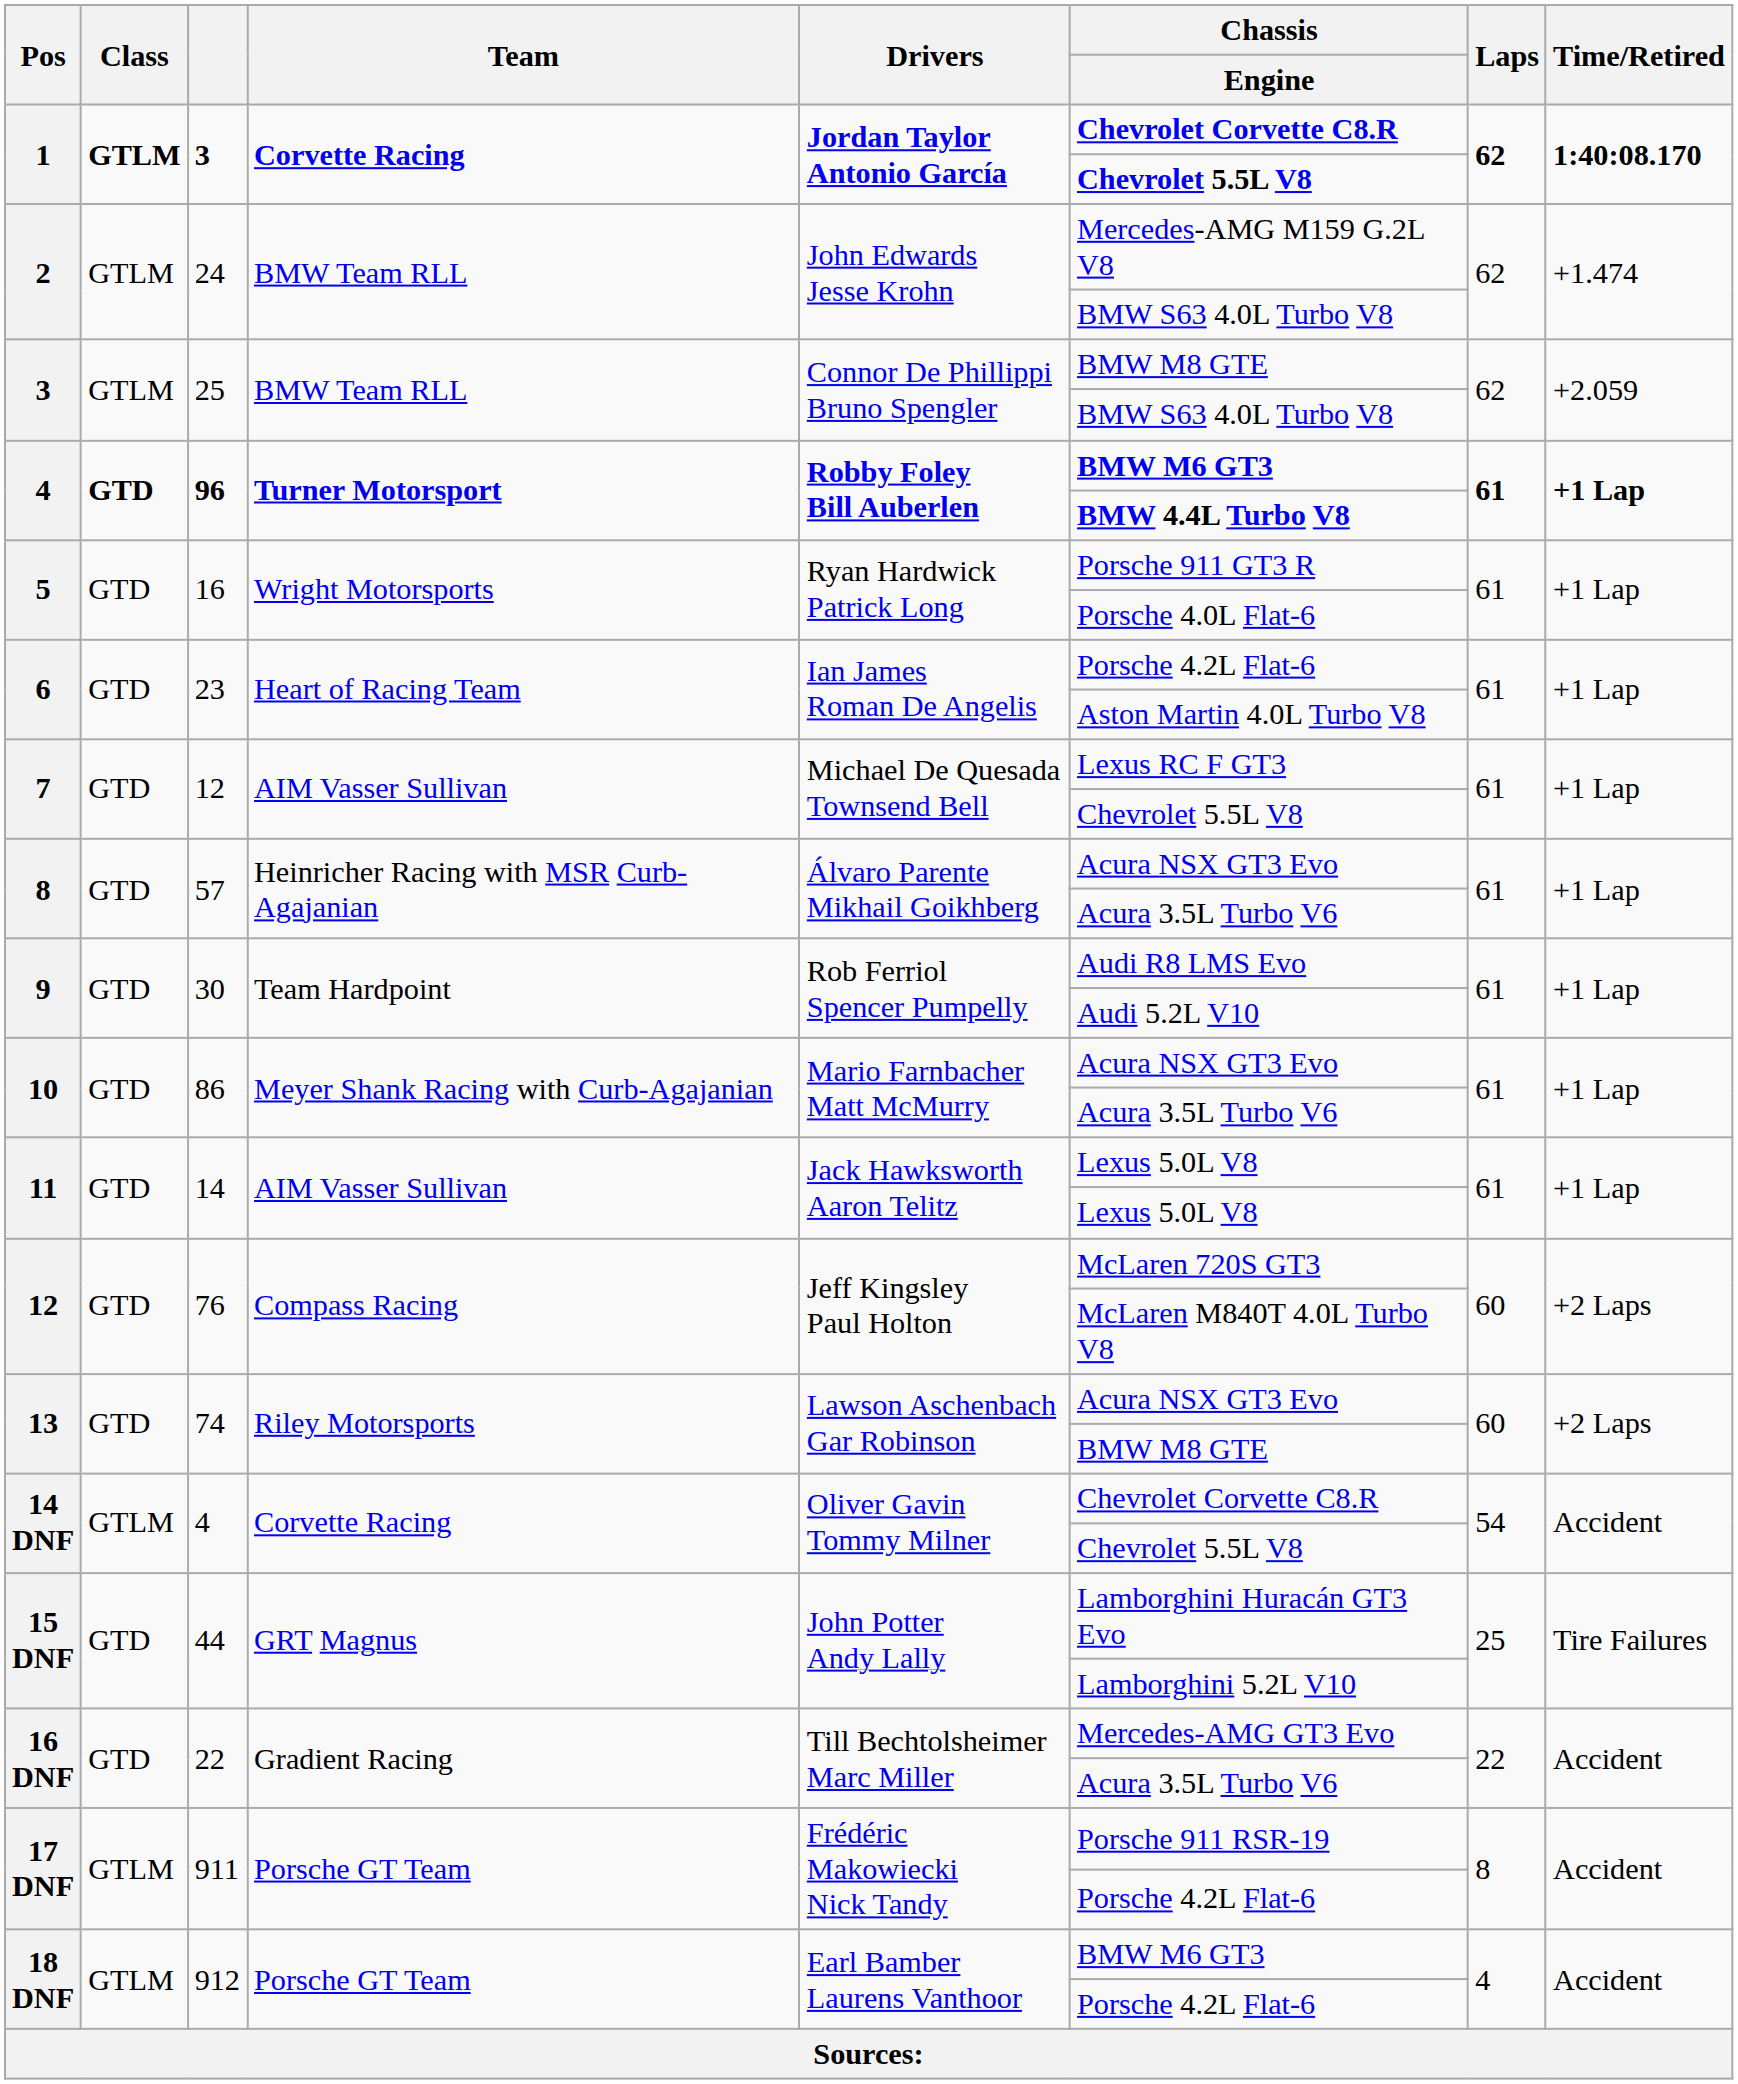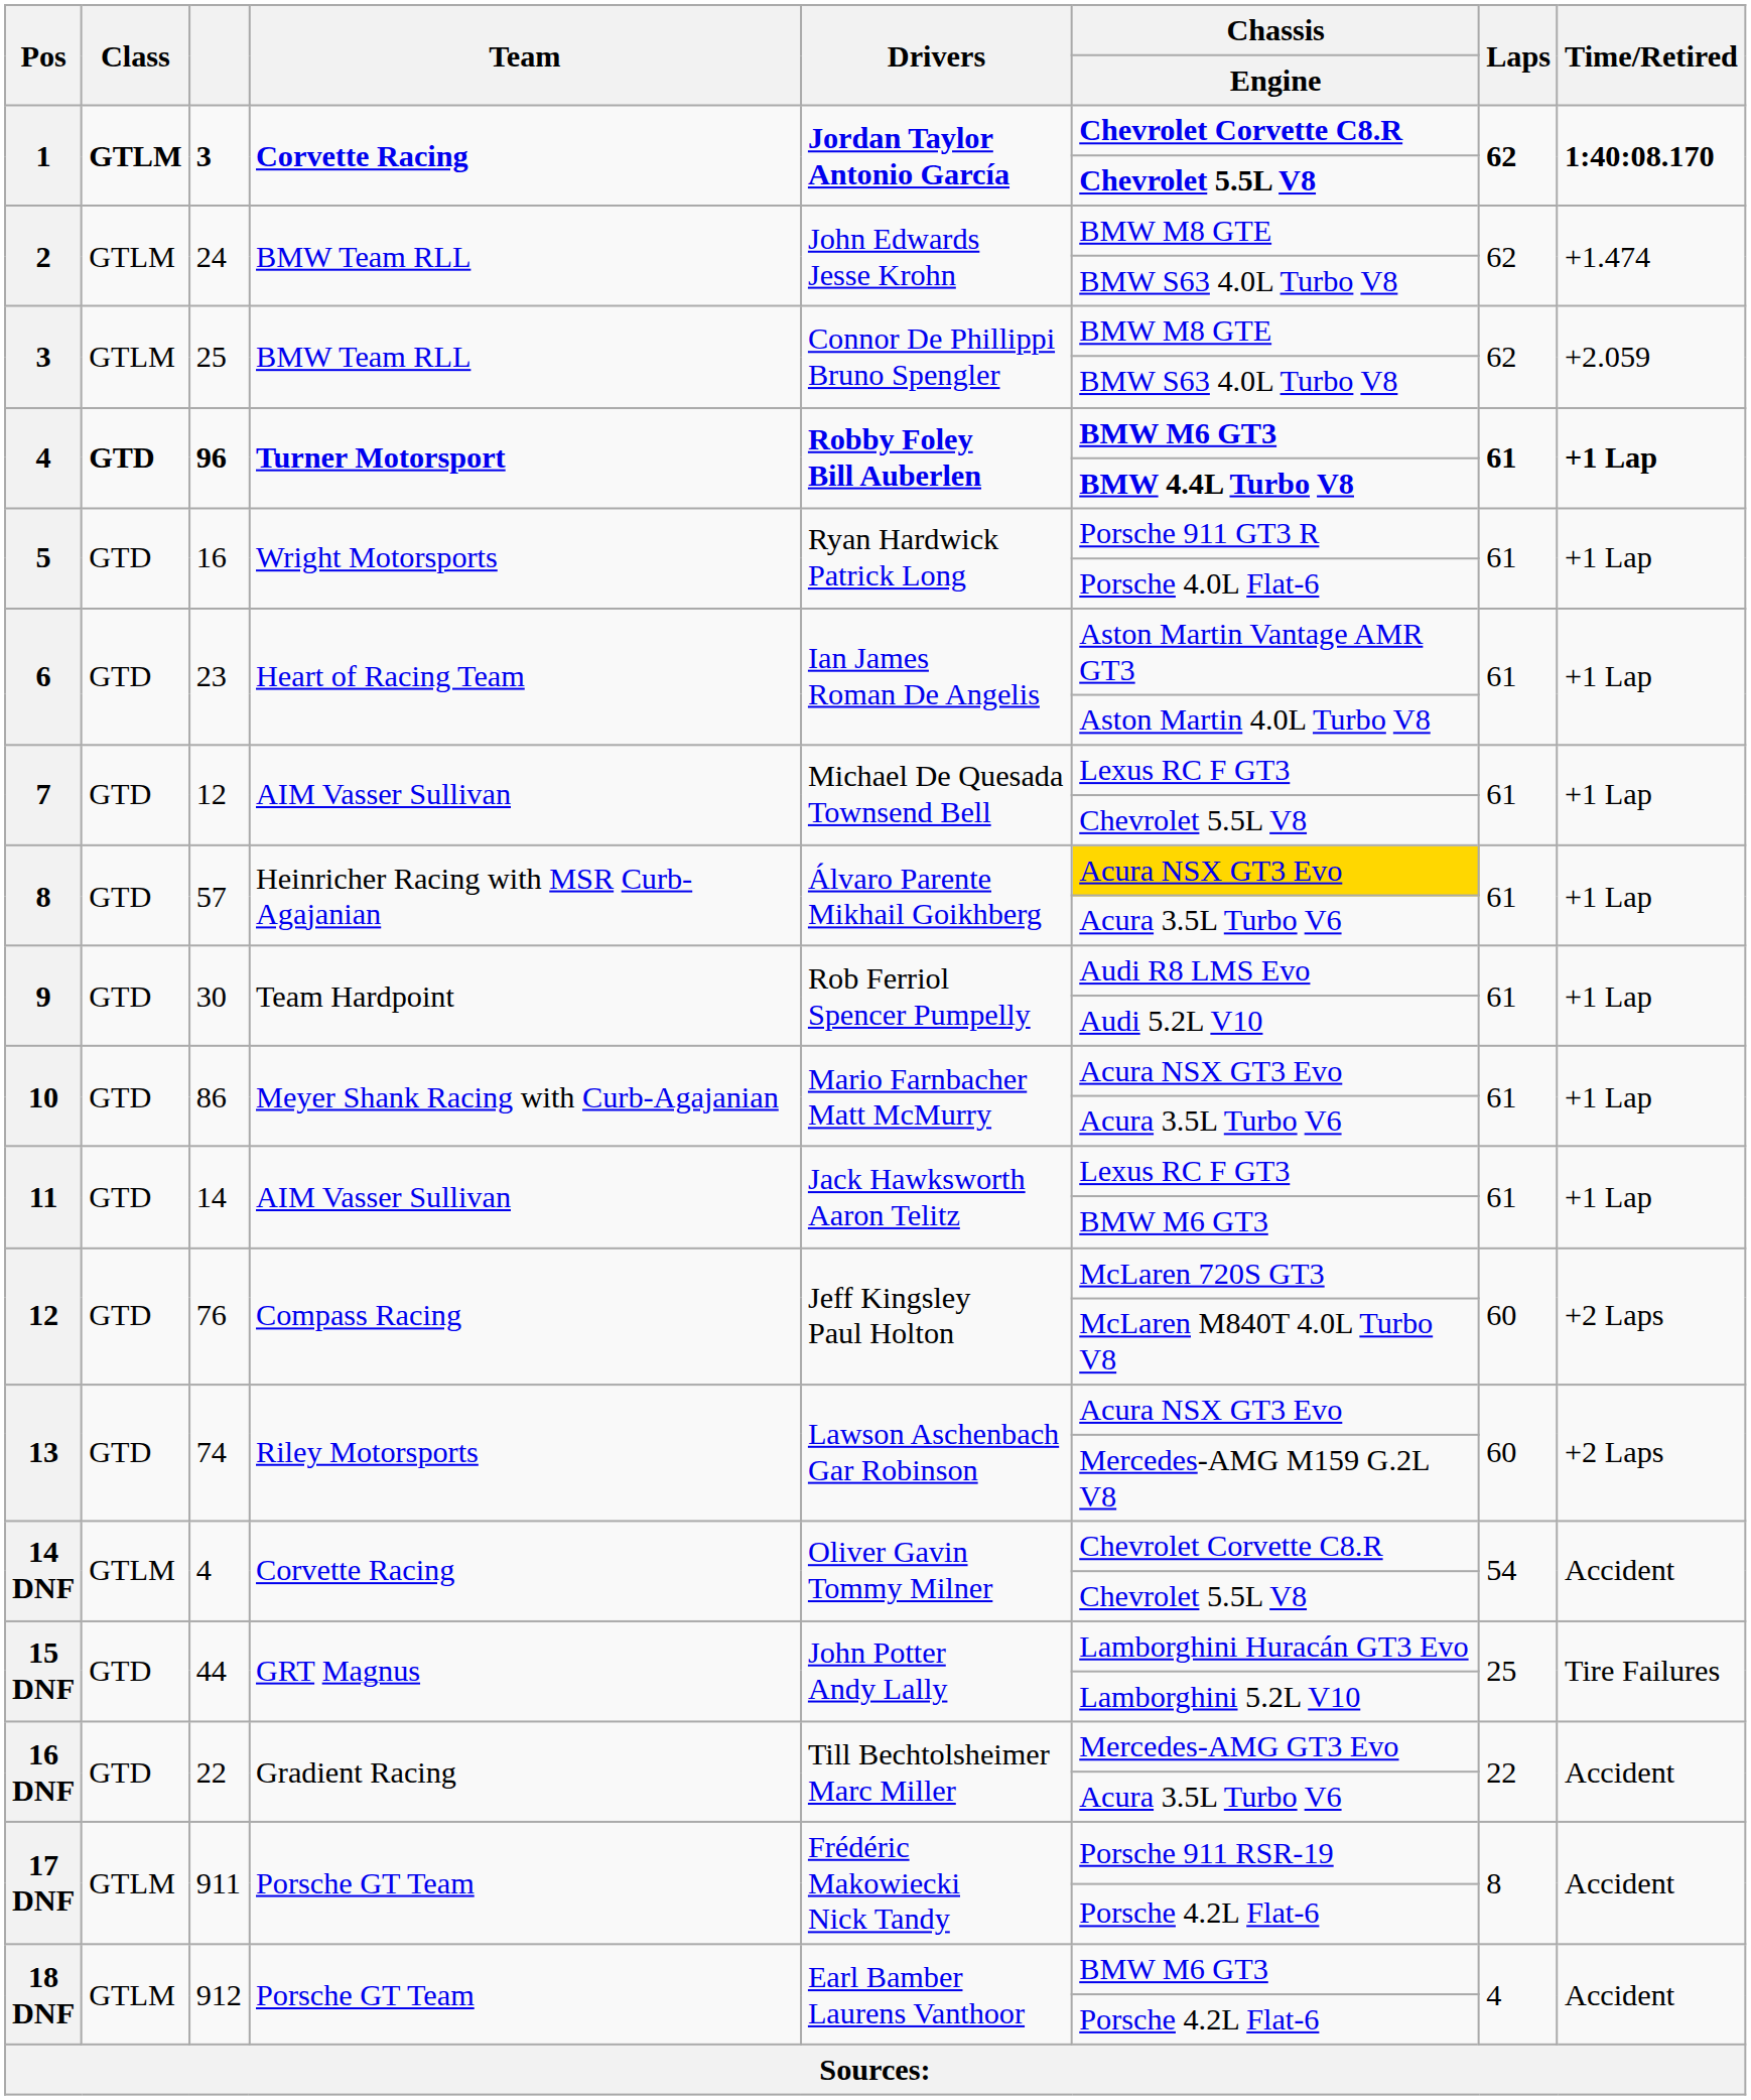row 5 | Chassis / Engine: Mercedes-AMG M159 G.2L V8 -> BMW M8 GTE
row 13 | Chassis / Engine: Porsche 4.2L Flat-6 -> Aston Martin Vantage AMR GT3
row 17 | Chassis / Engine: no background -> gold background
row 23 | Chassis / Engine: Lexus 5.0L V8 -> Lexus RC F GT3
row 24 | Chassis / Engine: Lexus 5.0L V8 -> BMW M6 GT3
row 28 | Chassis / Engine: BMW M8 GTE -> Mercedes-AMG M159 G.2L V8
